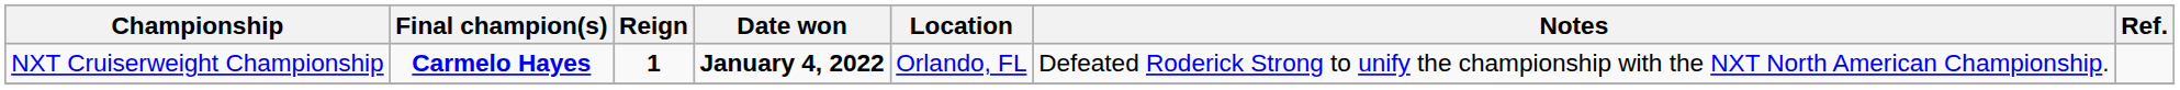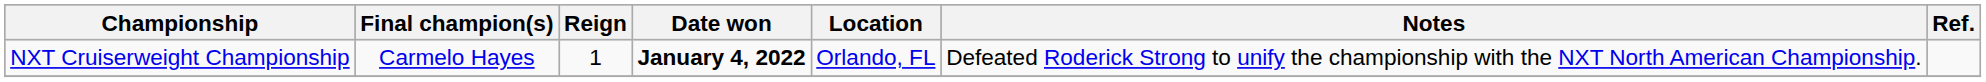NXT Cruiserweight Championship | Final champion(s): bold -> normal
NXT Cruiserweight Championship | Reign: bold -> normal
